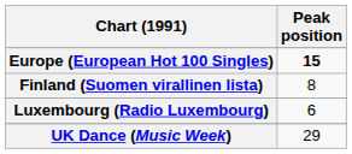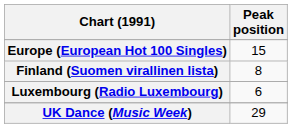Europe (European Hot 100 Singles) | Peak position: bold -> normal
